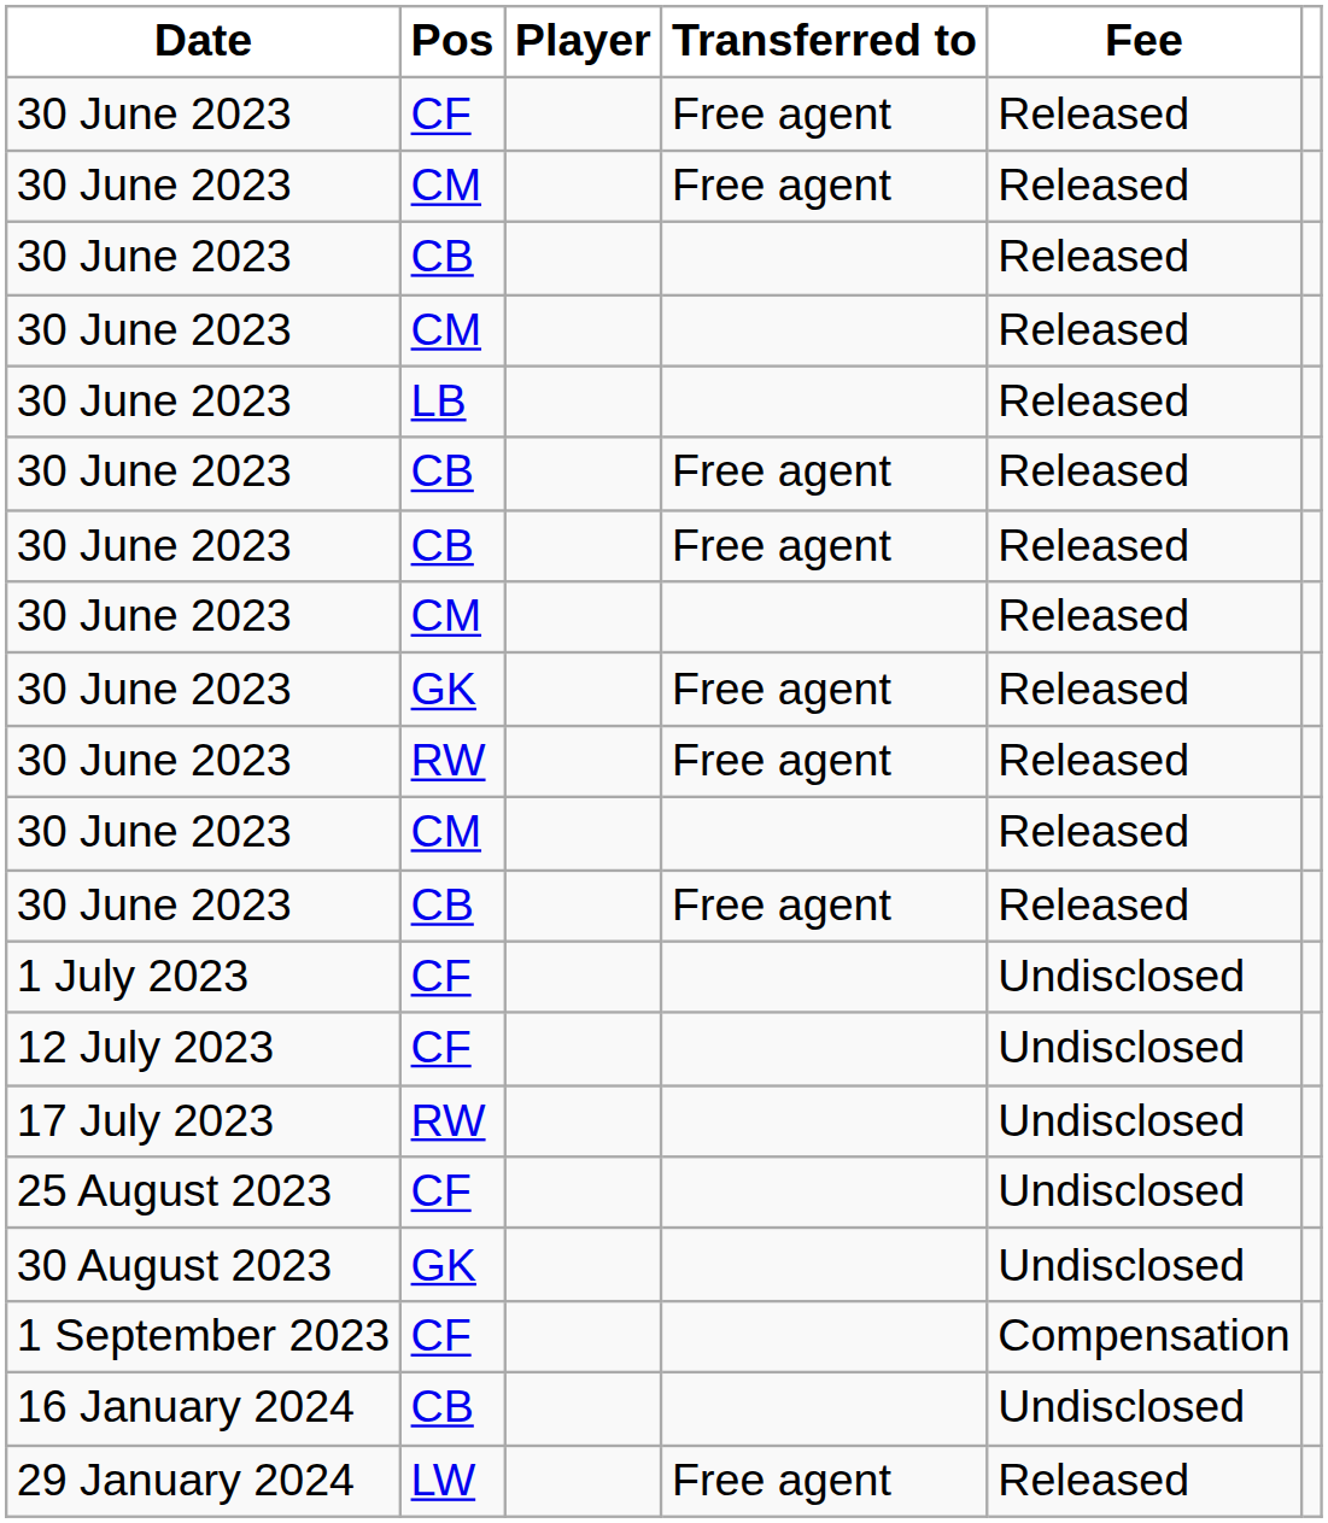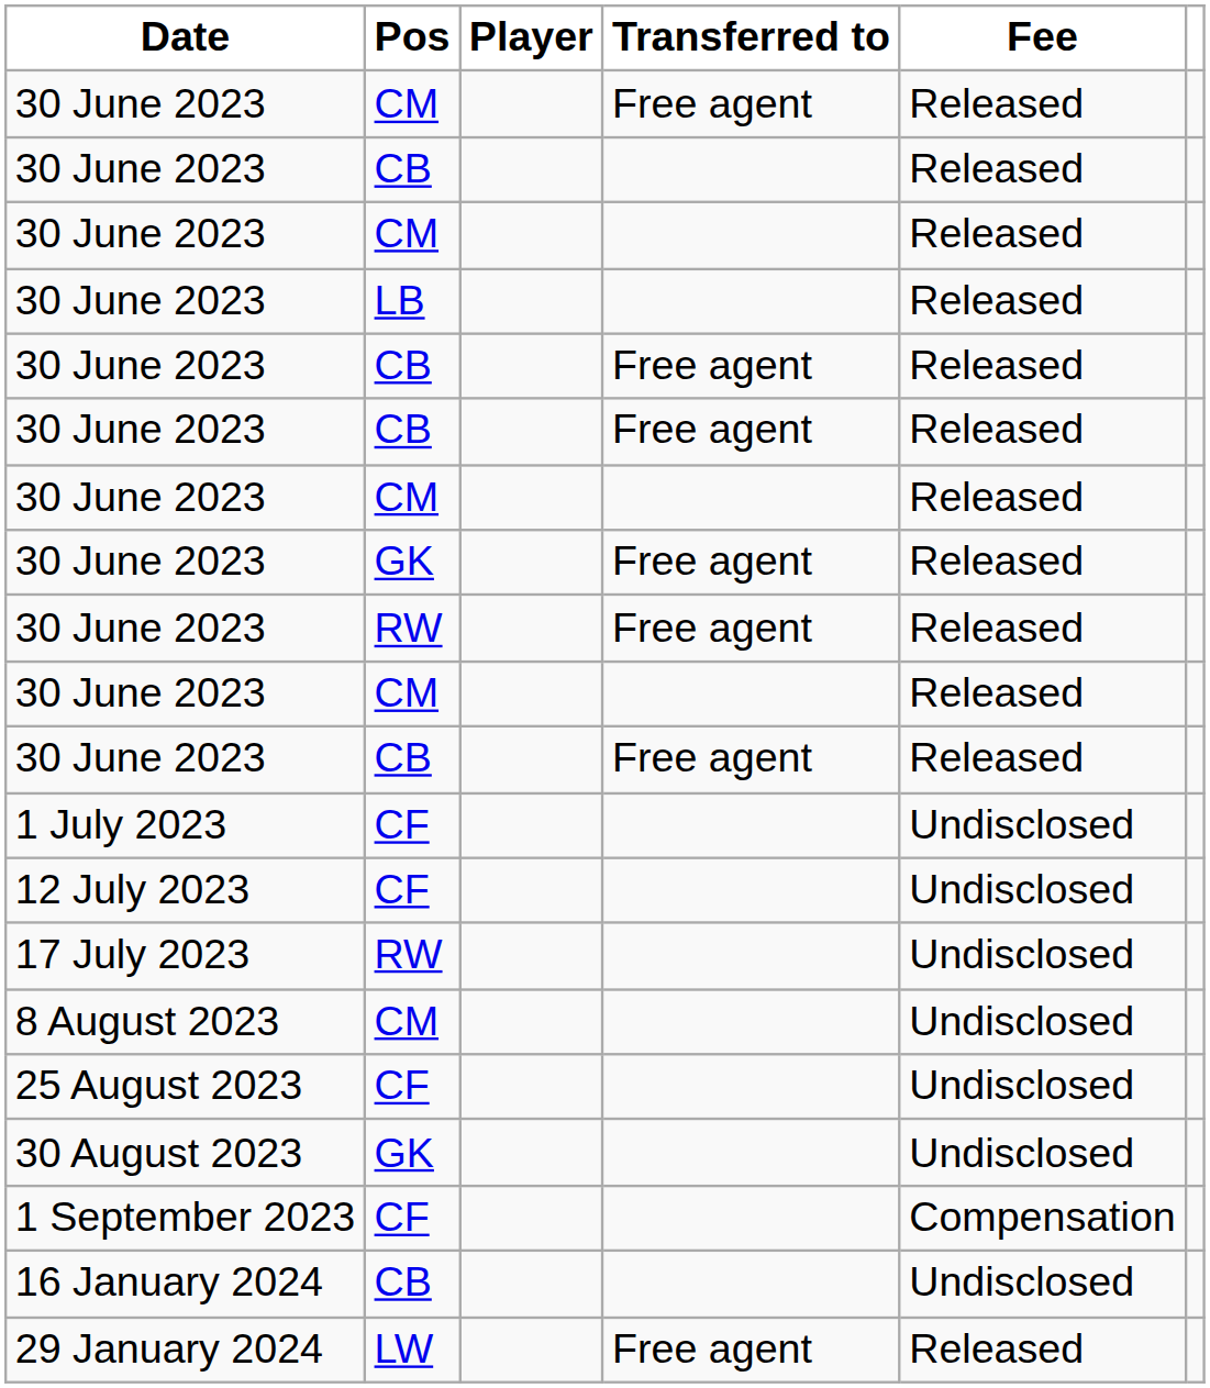- row: 30 June 2023 | CF | Free agent | Released
+ row: 8 August 2023 | CM | Undisclosed
